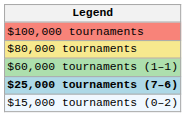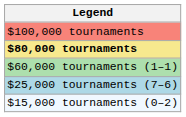row 3 | column 1: normal -> bold
row 5 | column 1: bold -> normal
